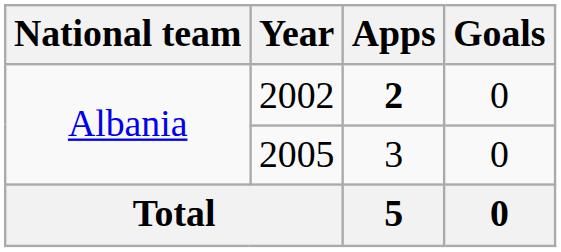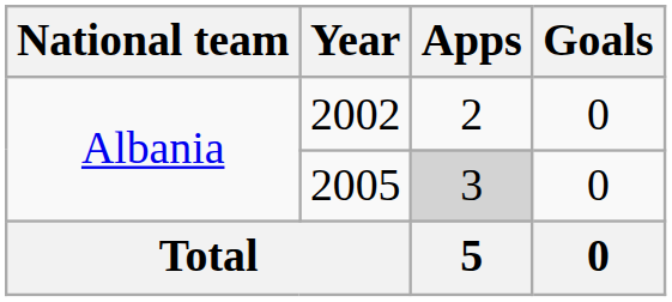2002 | Apps: bold -> normal
2005 | Apps: no background -> lightgrey background
